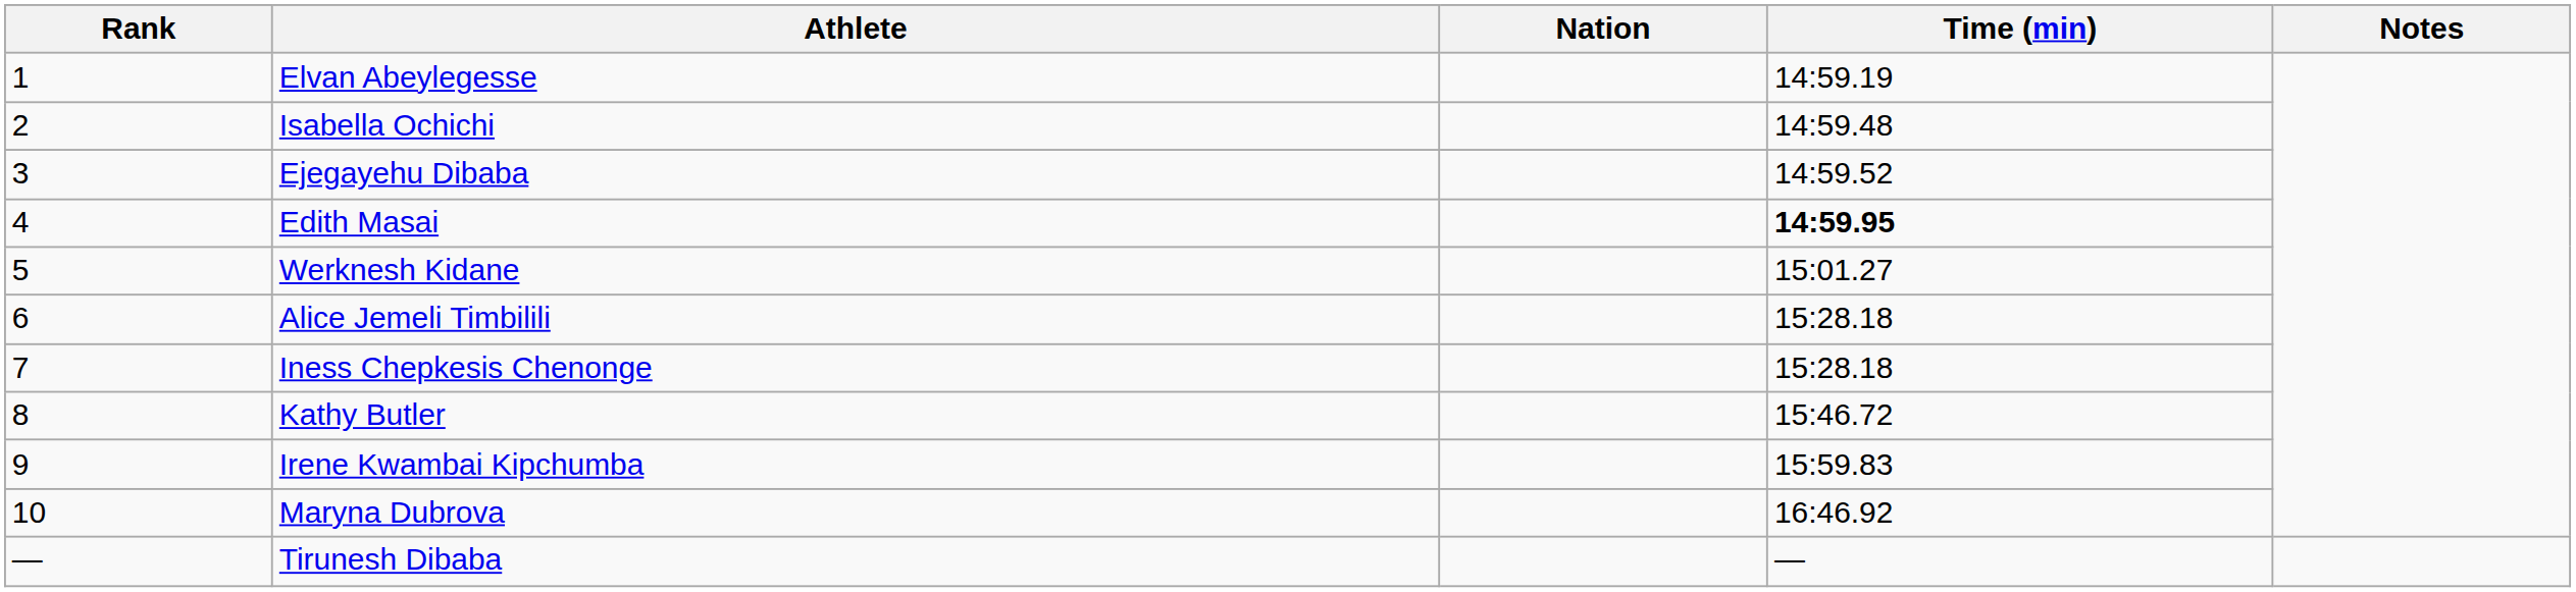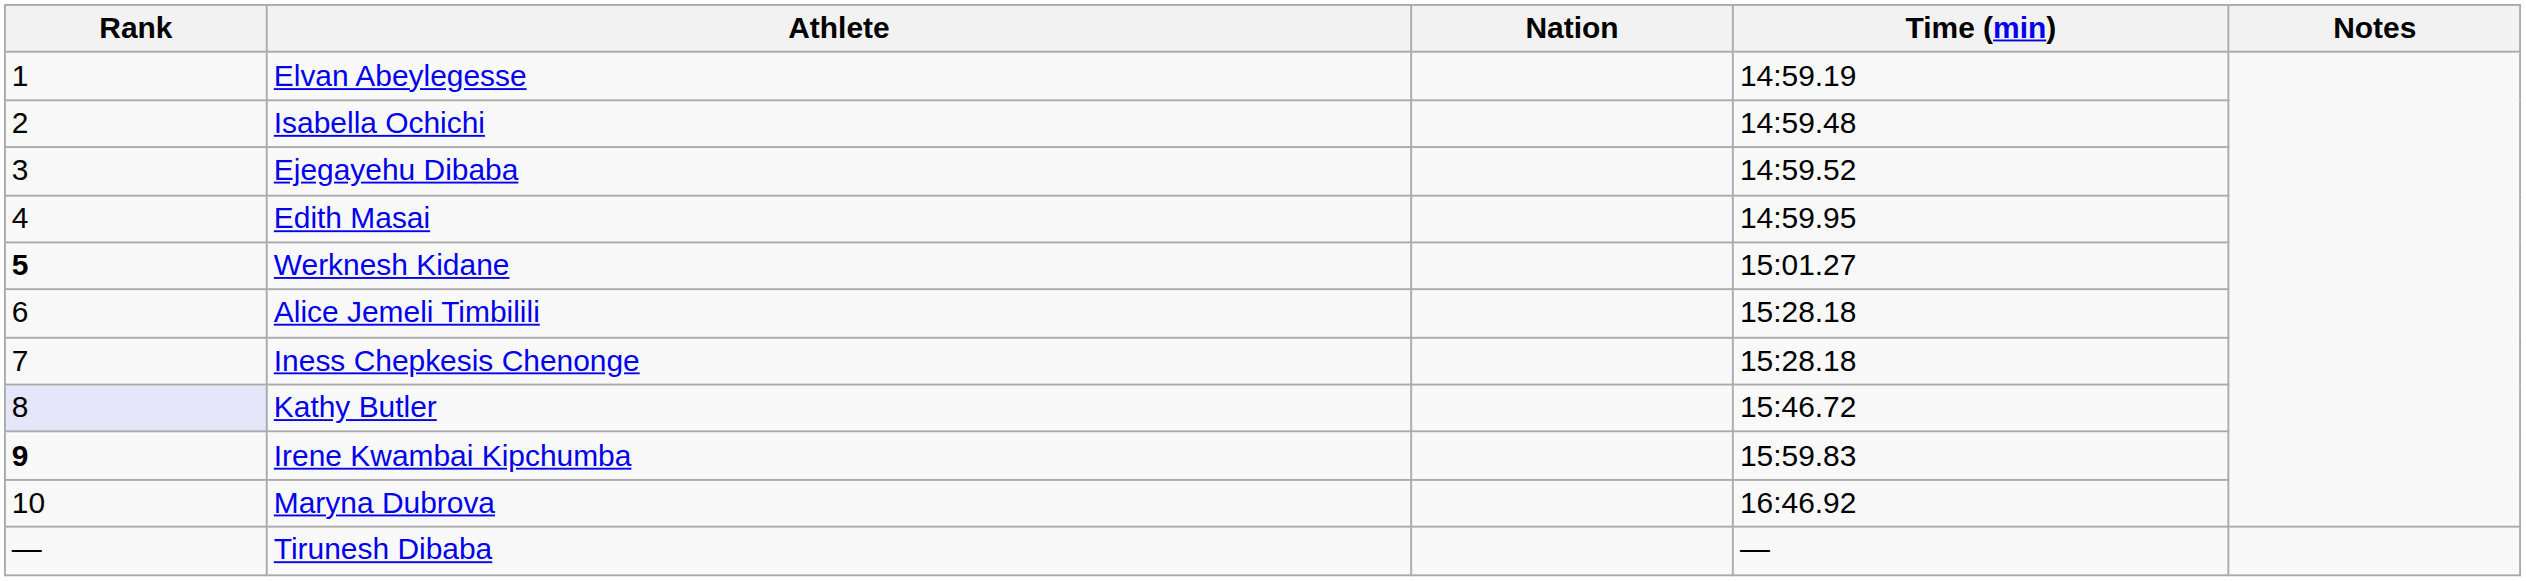Edith Masai | Time (min): bold -> normal
Werknesh Kidane | Rank: normal -> bold
Kathy Butler | Rank: no background -> lavender background
Irene Kwambai Kipchumba | Rank: normal -> bold
